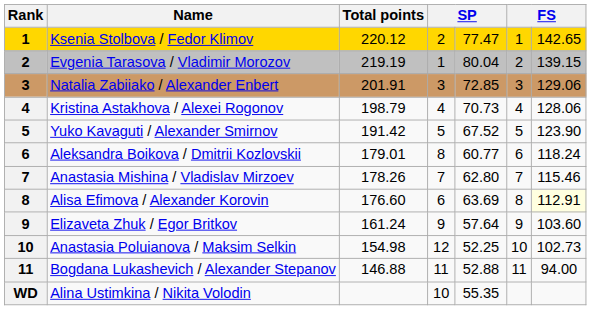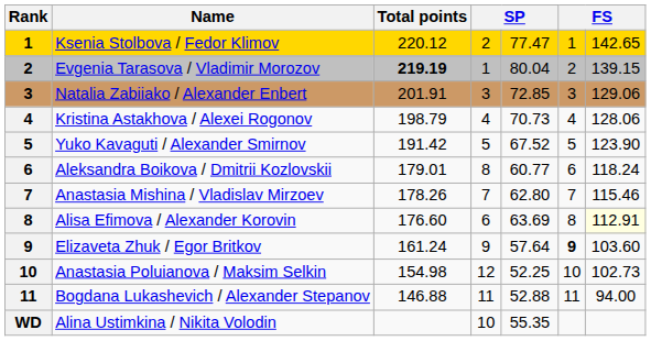Evgenia Tarasova / Vladimir Morozov | Total points: normal -> bold
Elizaveta Zhuk / Egor Britkov | column 6: normal -> bold
